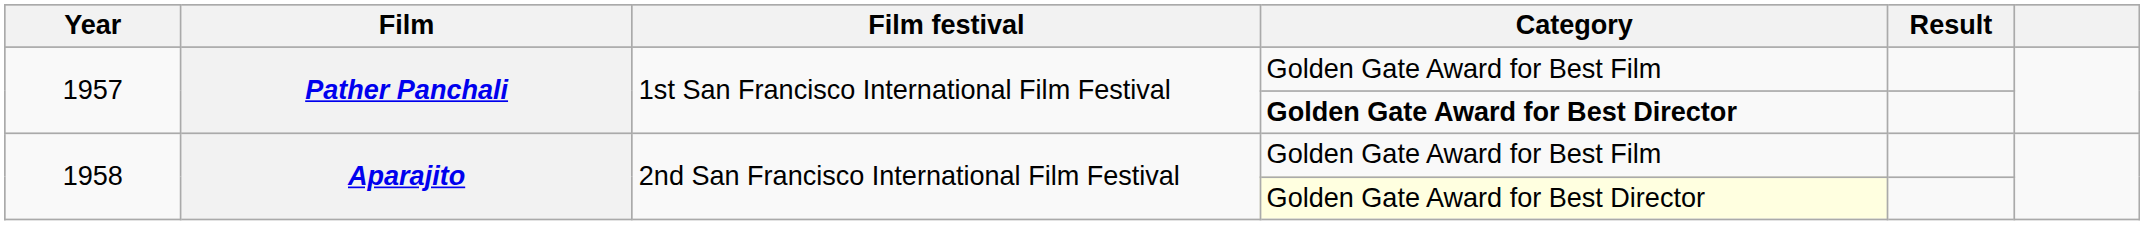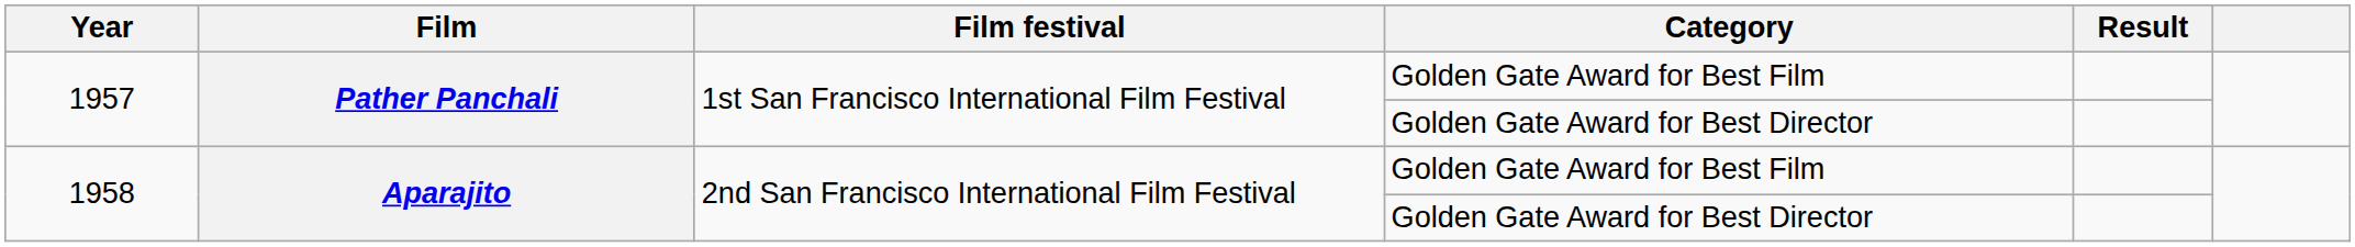1957 / Golden Gate Award for Best Director | Category: bold -> normal
1958 / Golden Gate Award for Best Director | Category: lightyellow background -> no background
